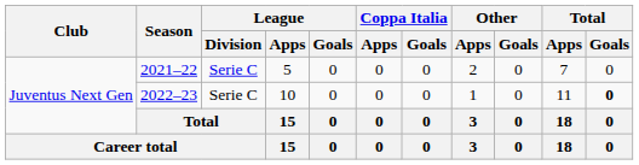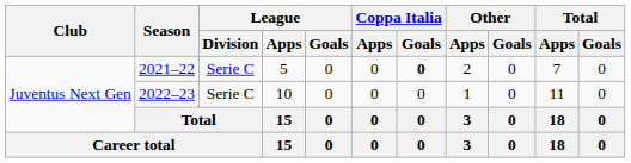2021–22 | Coppa Italia / Goals: normal -> bold
2022–23 | Total / Goals: bold -> normal
